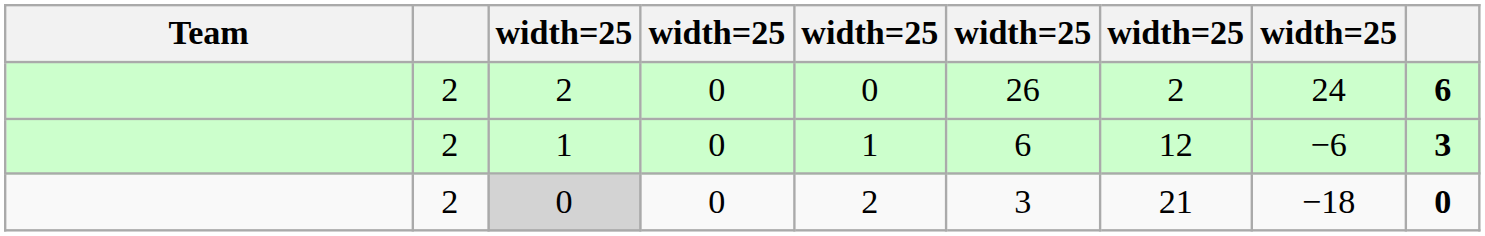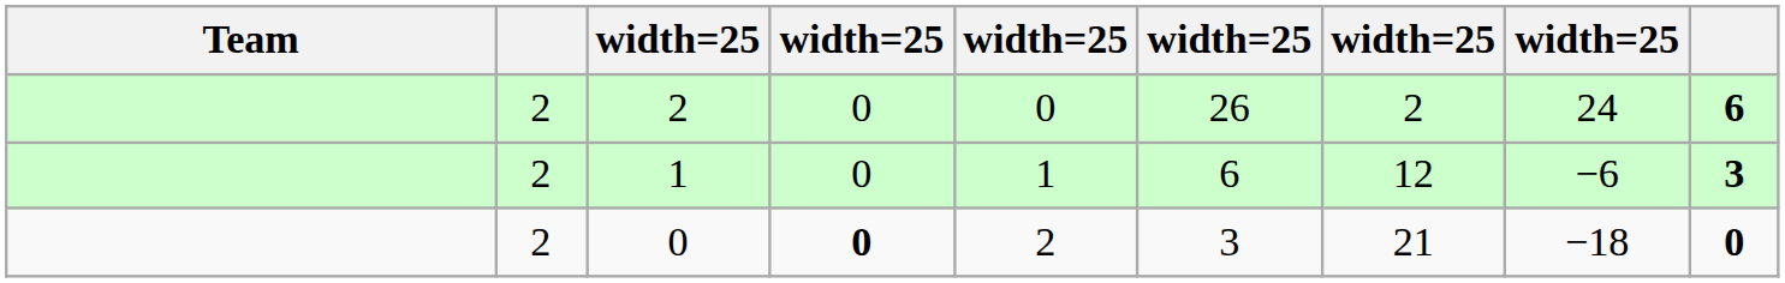row 4 | column 3: lightgrey background -> no background
row 4 | column 4: normal -> bold
